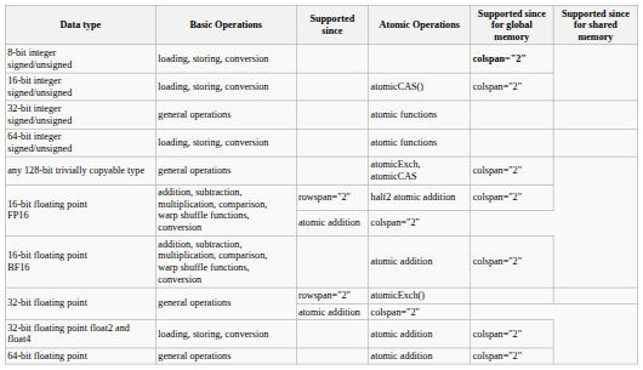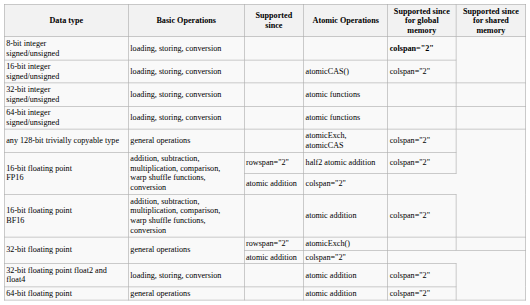32-bit integer signed/unsigned | Basic Operations: general operations -> loading, storing, conversion
